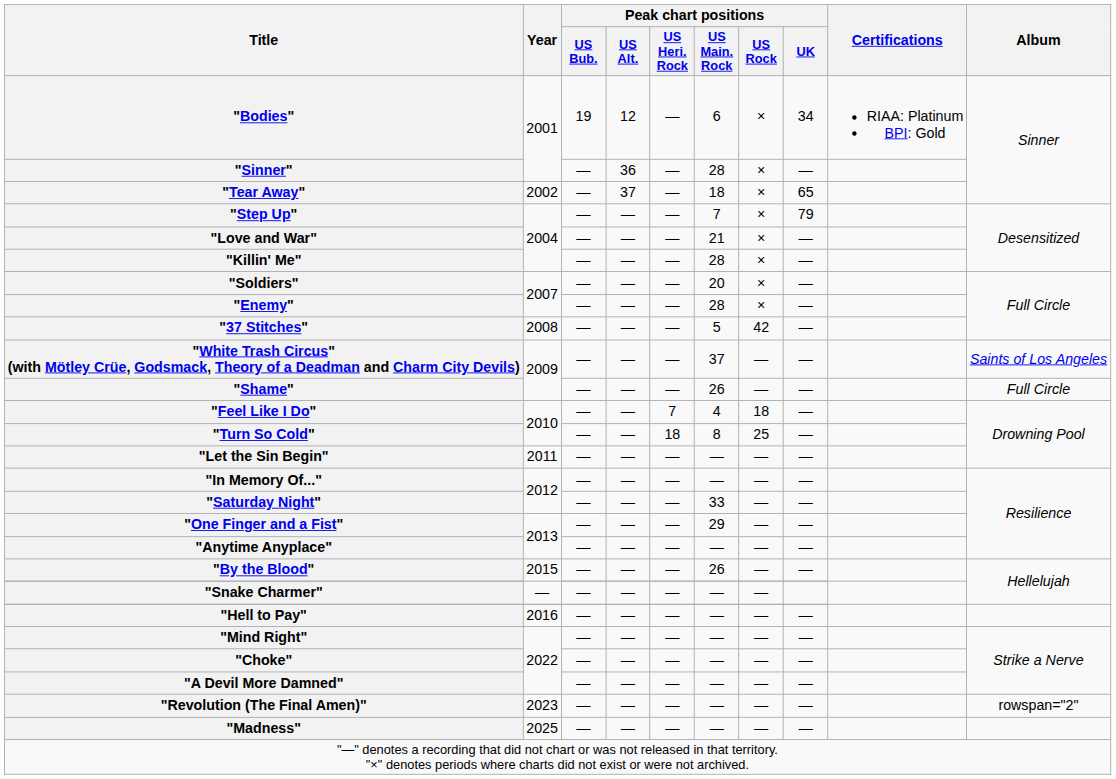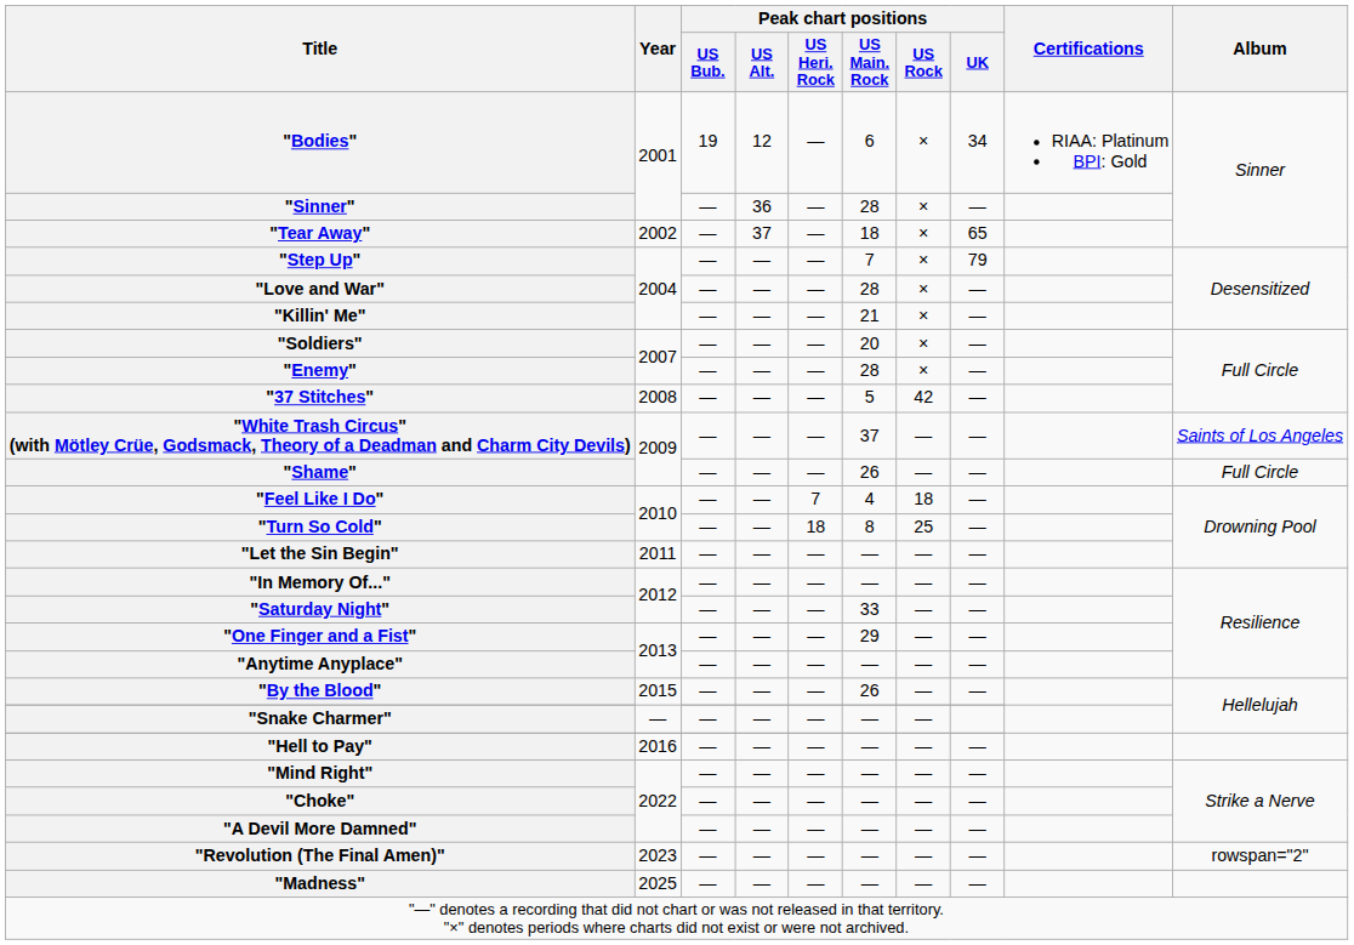"Love and War" | Peak chart positions / US Main. Rock: 21 -> 28
"Killin' Me" | Peak chart positions / US Main. Rock: 28 -> 21
